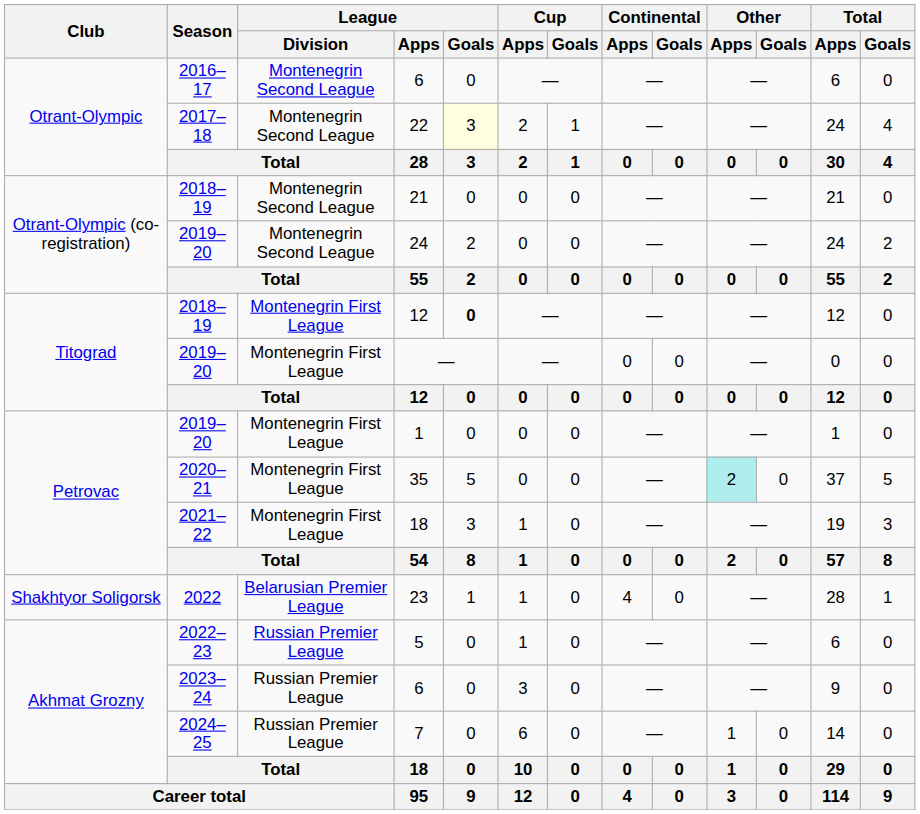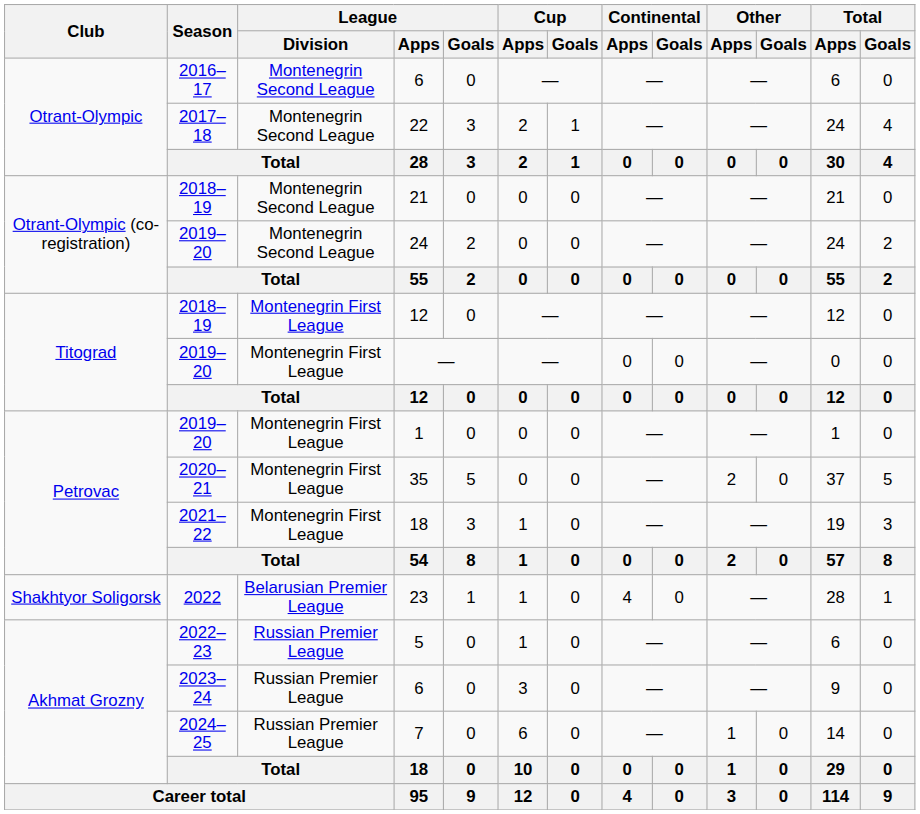22 | League / Goals: lightyellow background -> no background
2018–19 / 12 | League / Goals: bold -> normal
35 | Other / Apps: paleturquoise background -> no background
